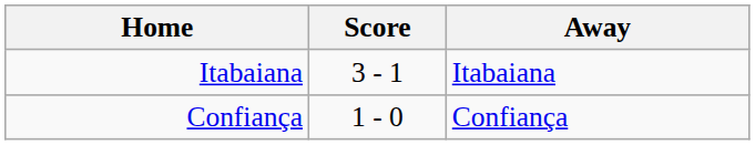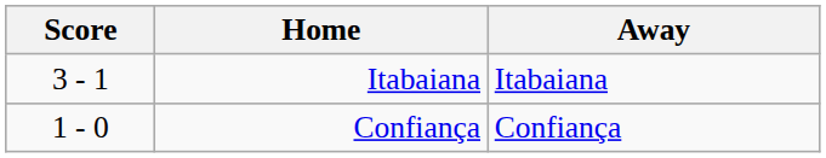columns swapped: Home <-> Score
